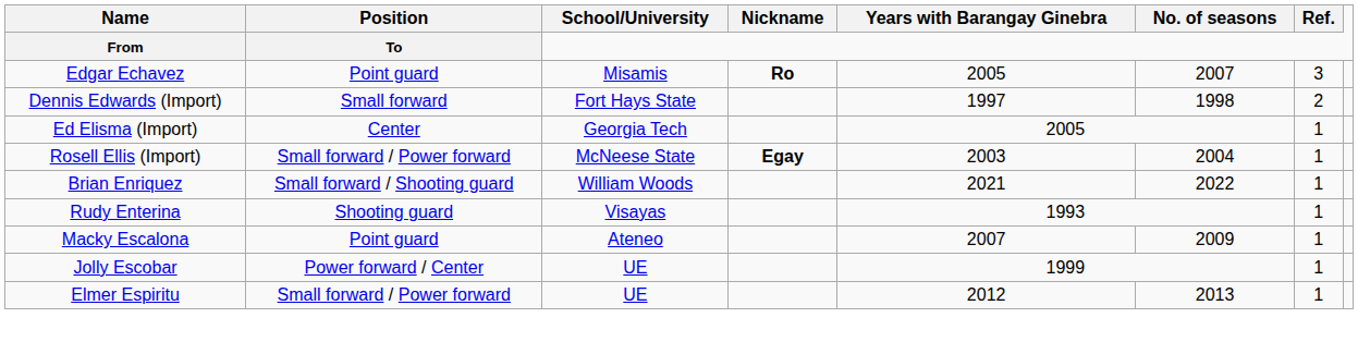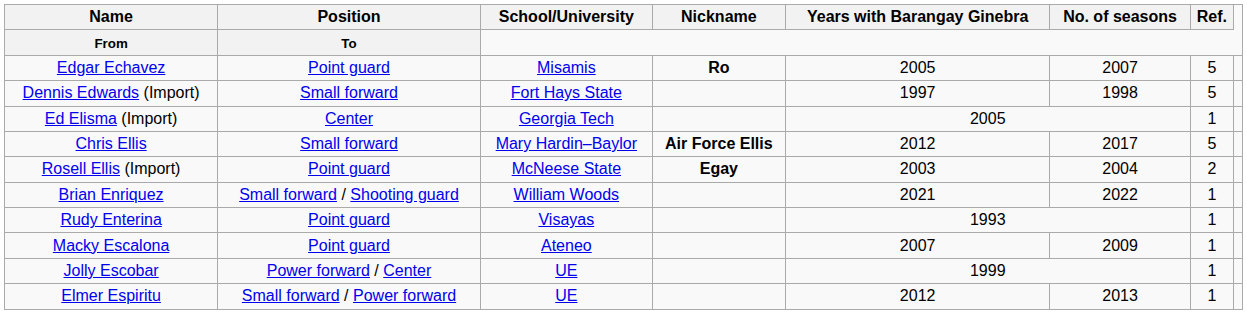Edgar Echavez | Ref.: 3 -> 5
Dennis Edwards (Import) | Ref.: 2 -> 5
+ row: Chris Ellis | Small forward | Mary Hardin–Baylor | Air Force Ellis | 2012 | 2017 | 5
Rosell Ellis (Import) | Position / To: Small forward / Power forward -> Point guard
Rosell Ellis (Import) | Ref.: 1 -> 2
Rudy Enterina | Position / To: Shooting guard -> Point guard
